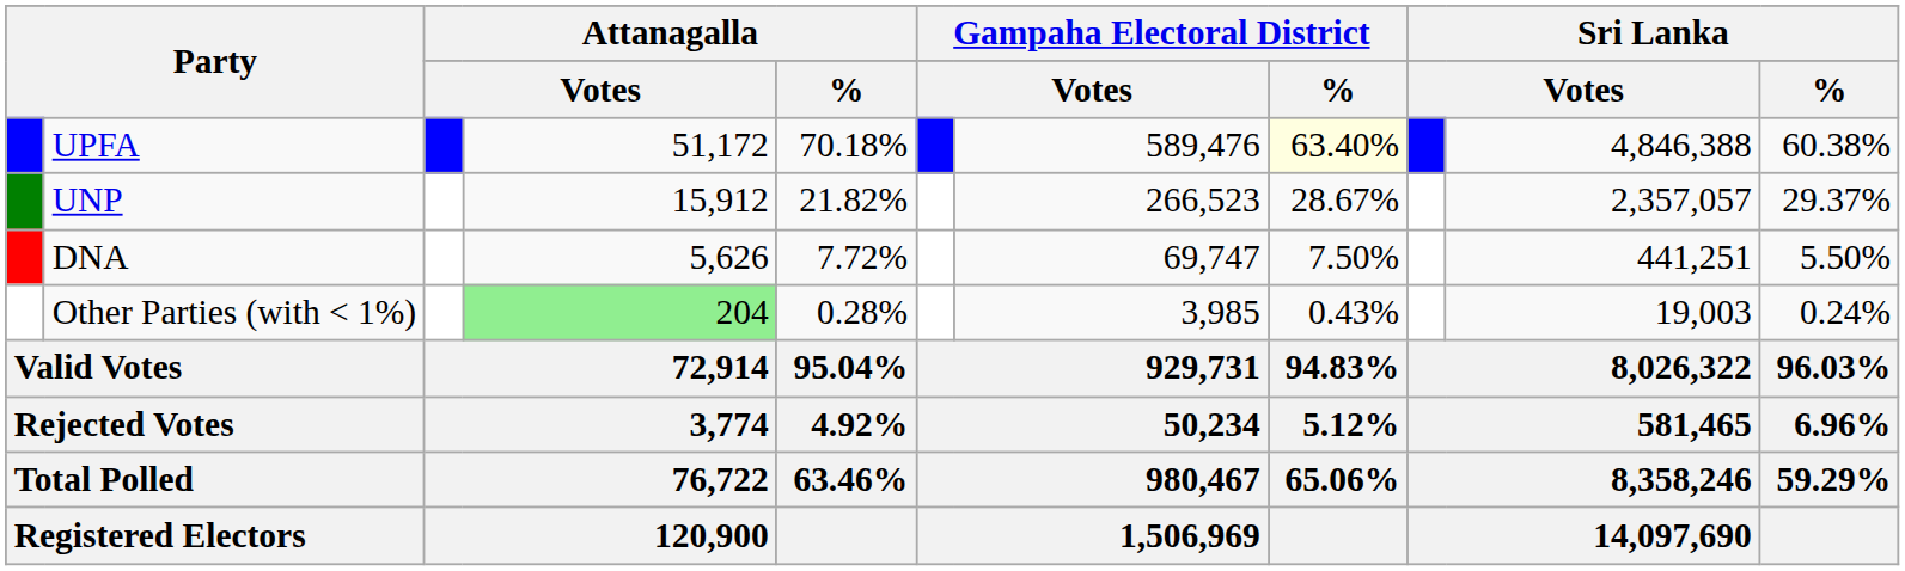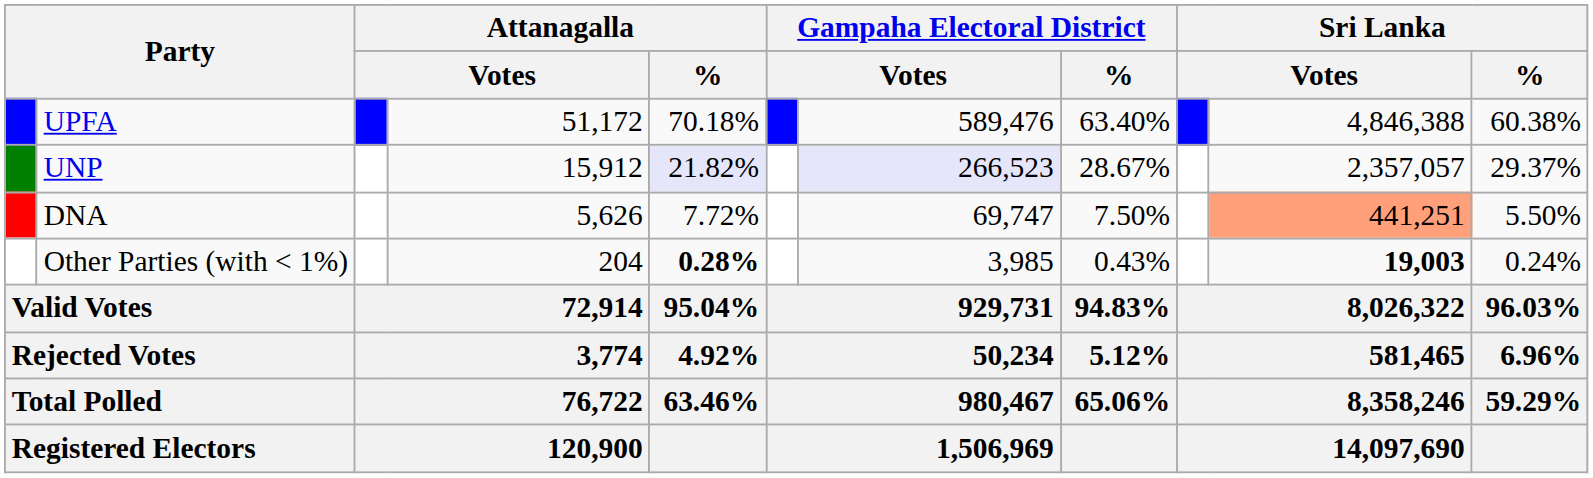UPFA | Gampaha Electoral District / %: lightyellow background -> no background
UNP | Attanagalla / %: no background -> lavender background
UNP | column 7: no background -> lavender background
DNA | column 10: no background -> lightsalmon background
Other Parties (with < 1%) | column 4: lightgreen background -> no background
Other Parties (with < 1%) | Attanagalla / %: normal -> bold
Other Parties (with < 1%) | column 10: normal -> bold
